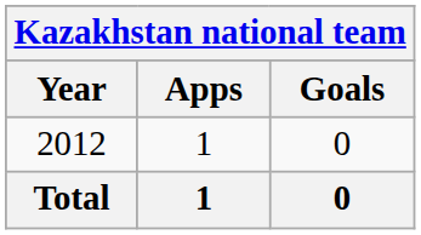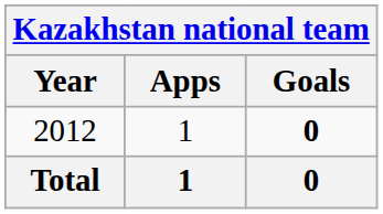2012 | Goals: normal -> bold
